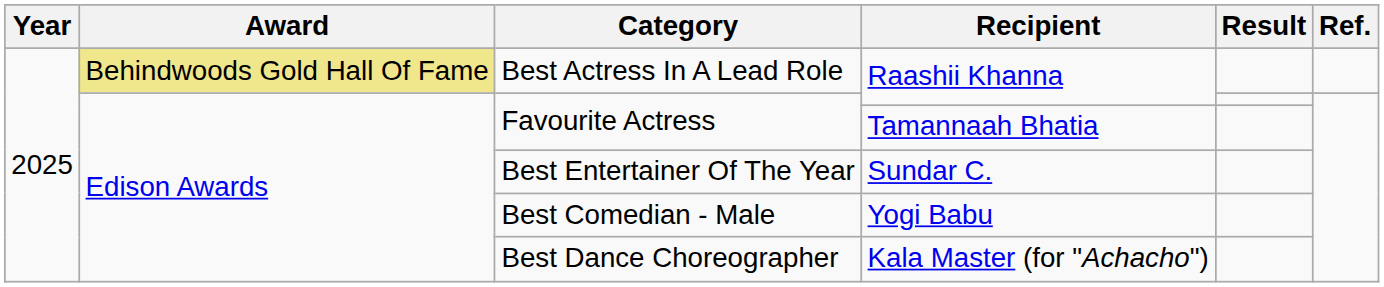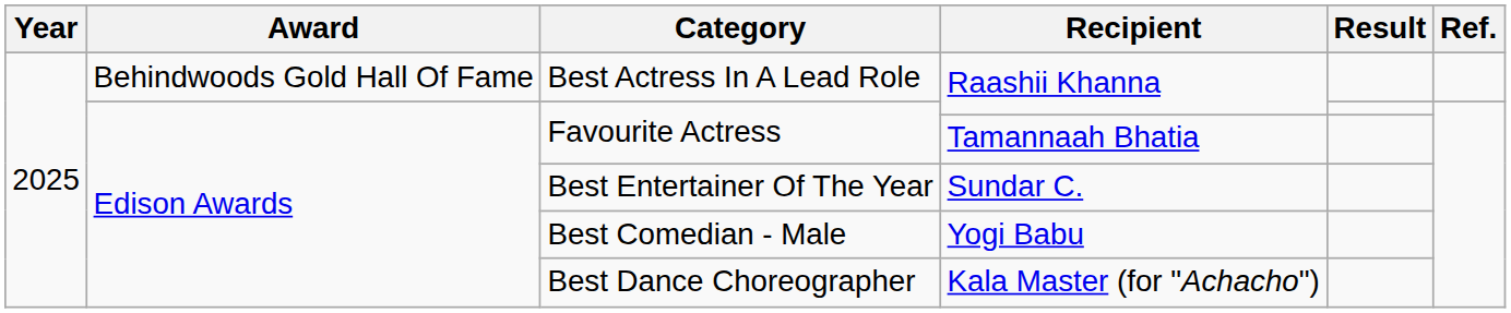Best Actress In A Lead Role | Award: khaki background -> no background
